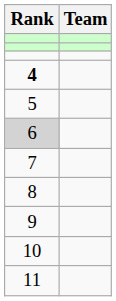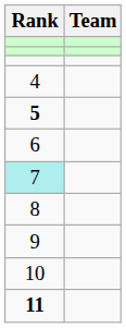row 5 | Rank: bold -> normal
row 6 | Rank: normal -> bold
row 7 | Rank: lightgrey background -> no background
row 8 | Rank: no background -> paleturquoise background
row 12 | Rank: normal -> bold
